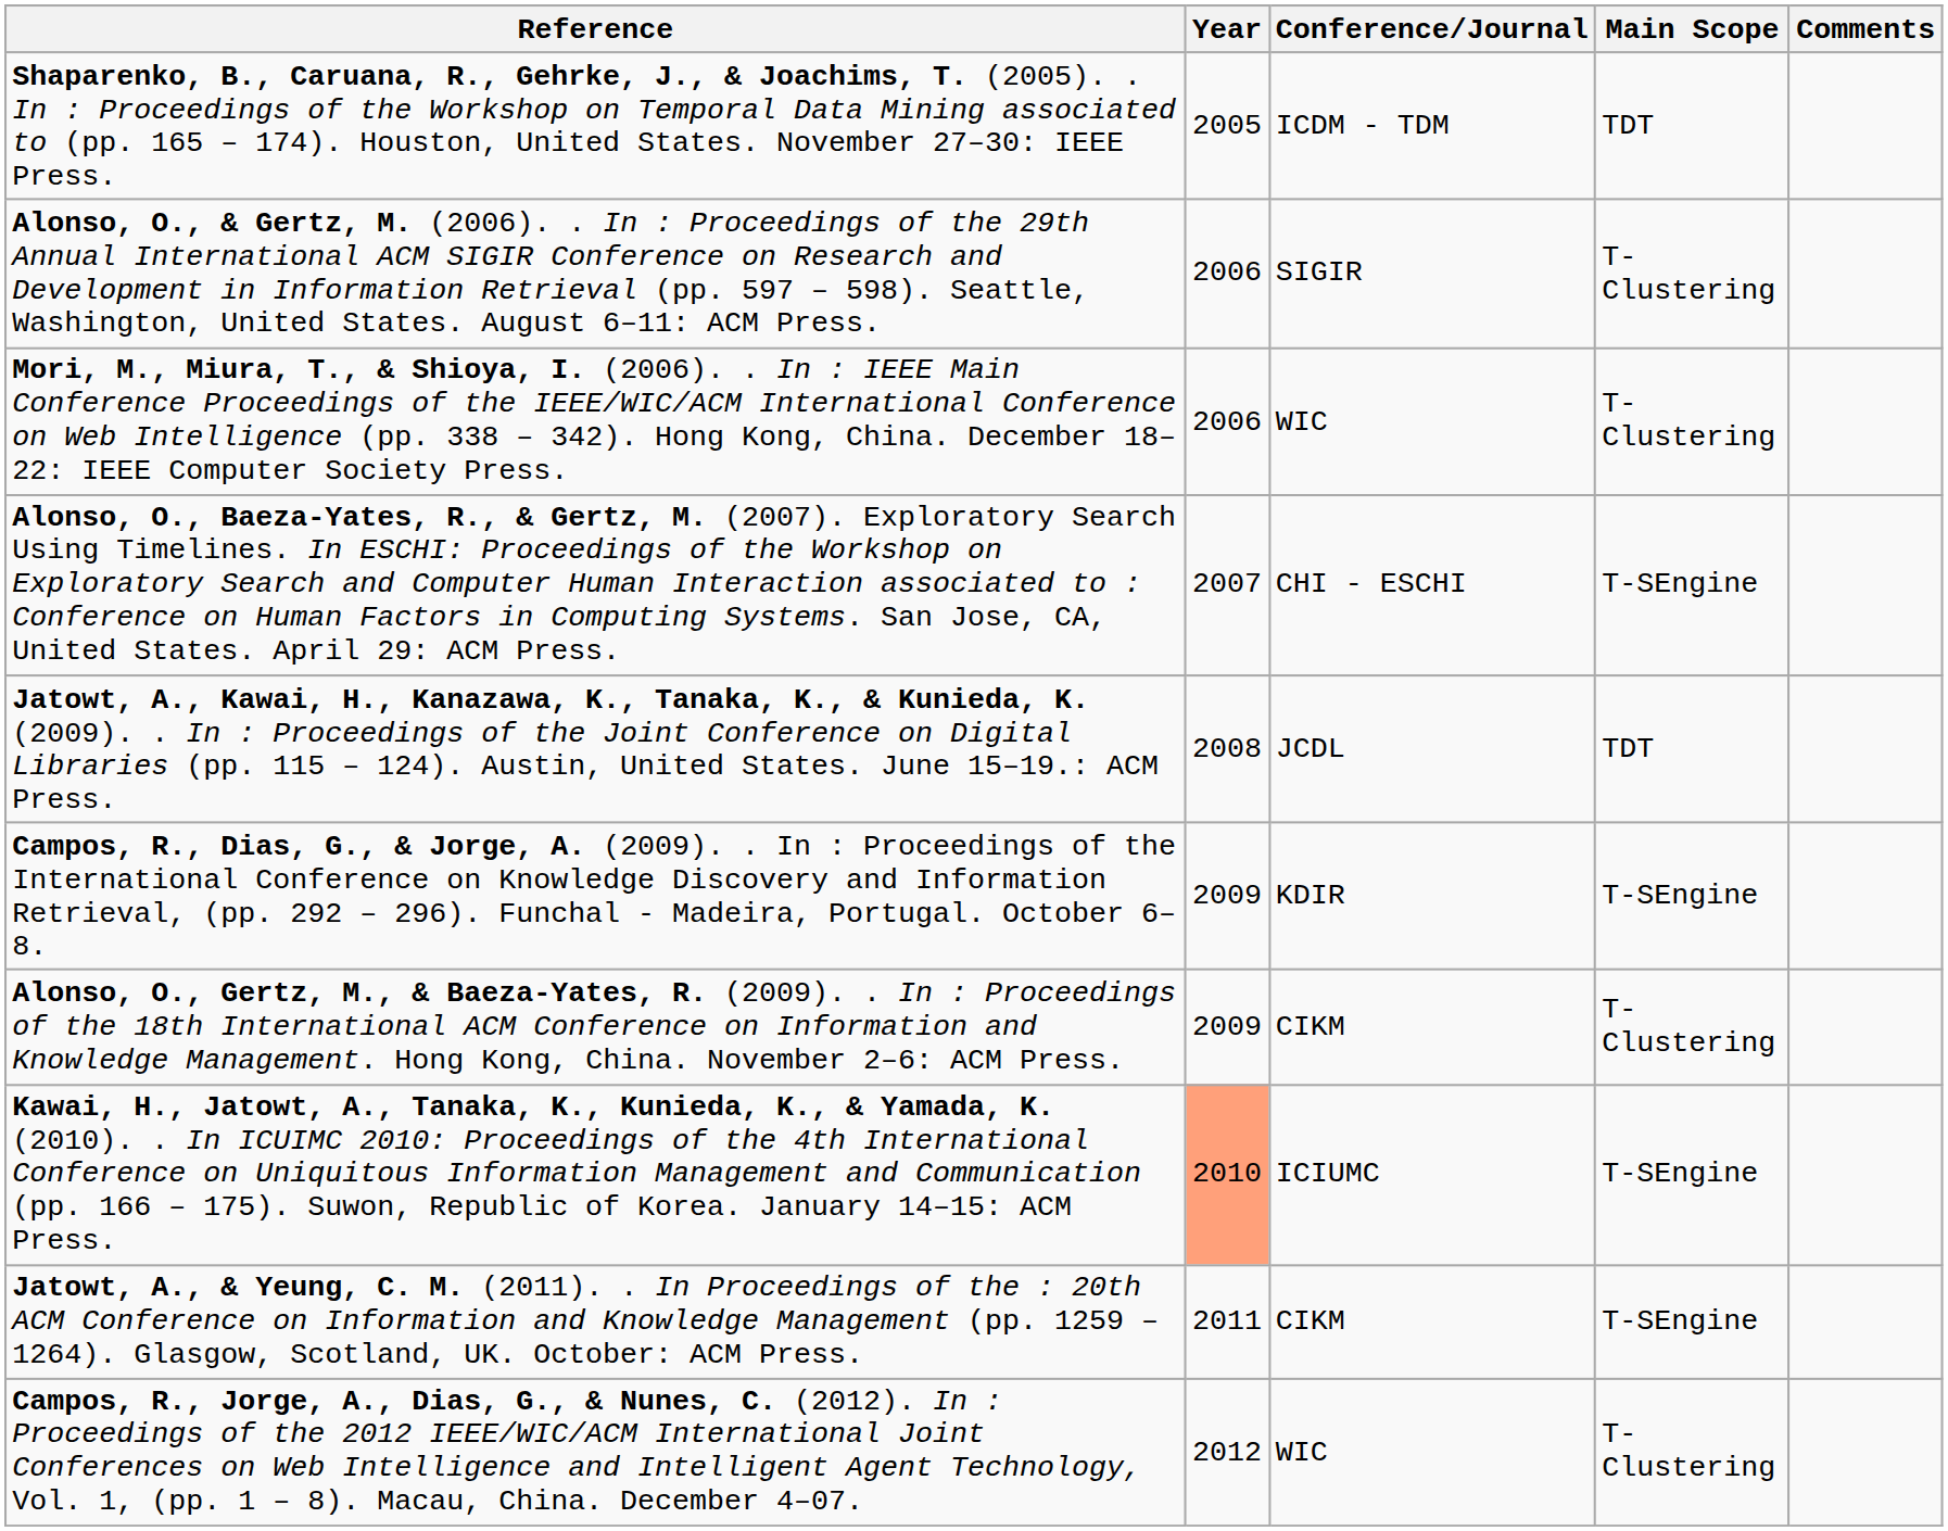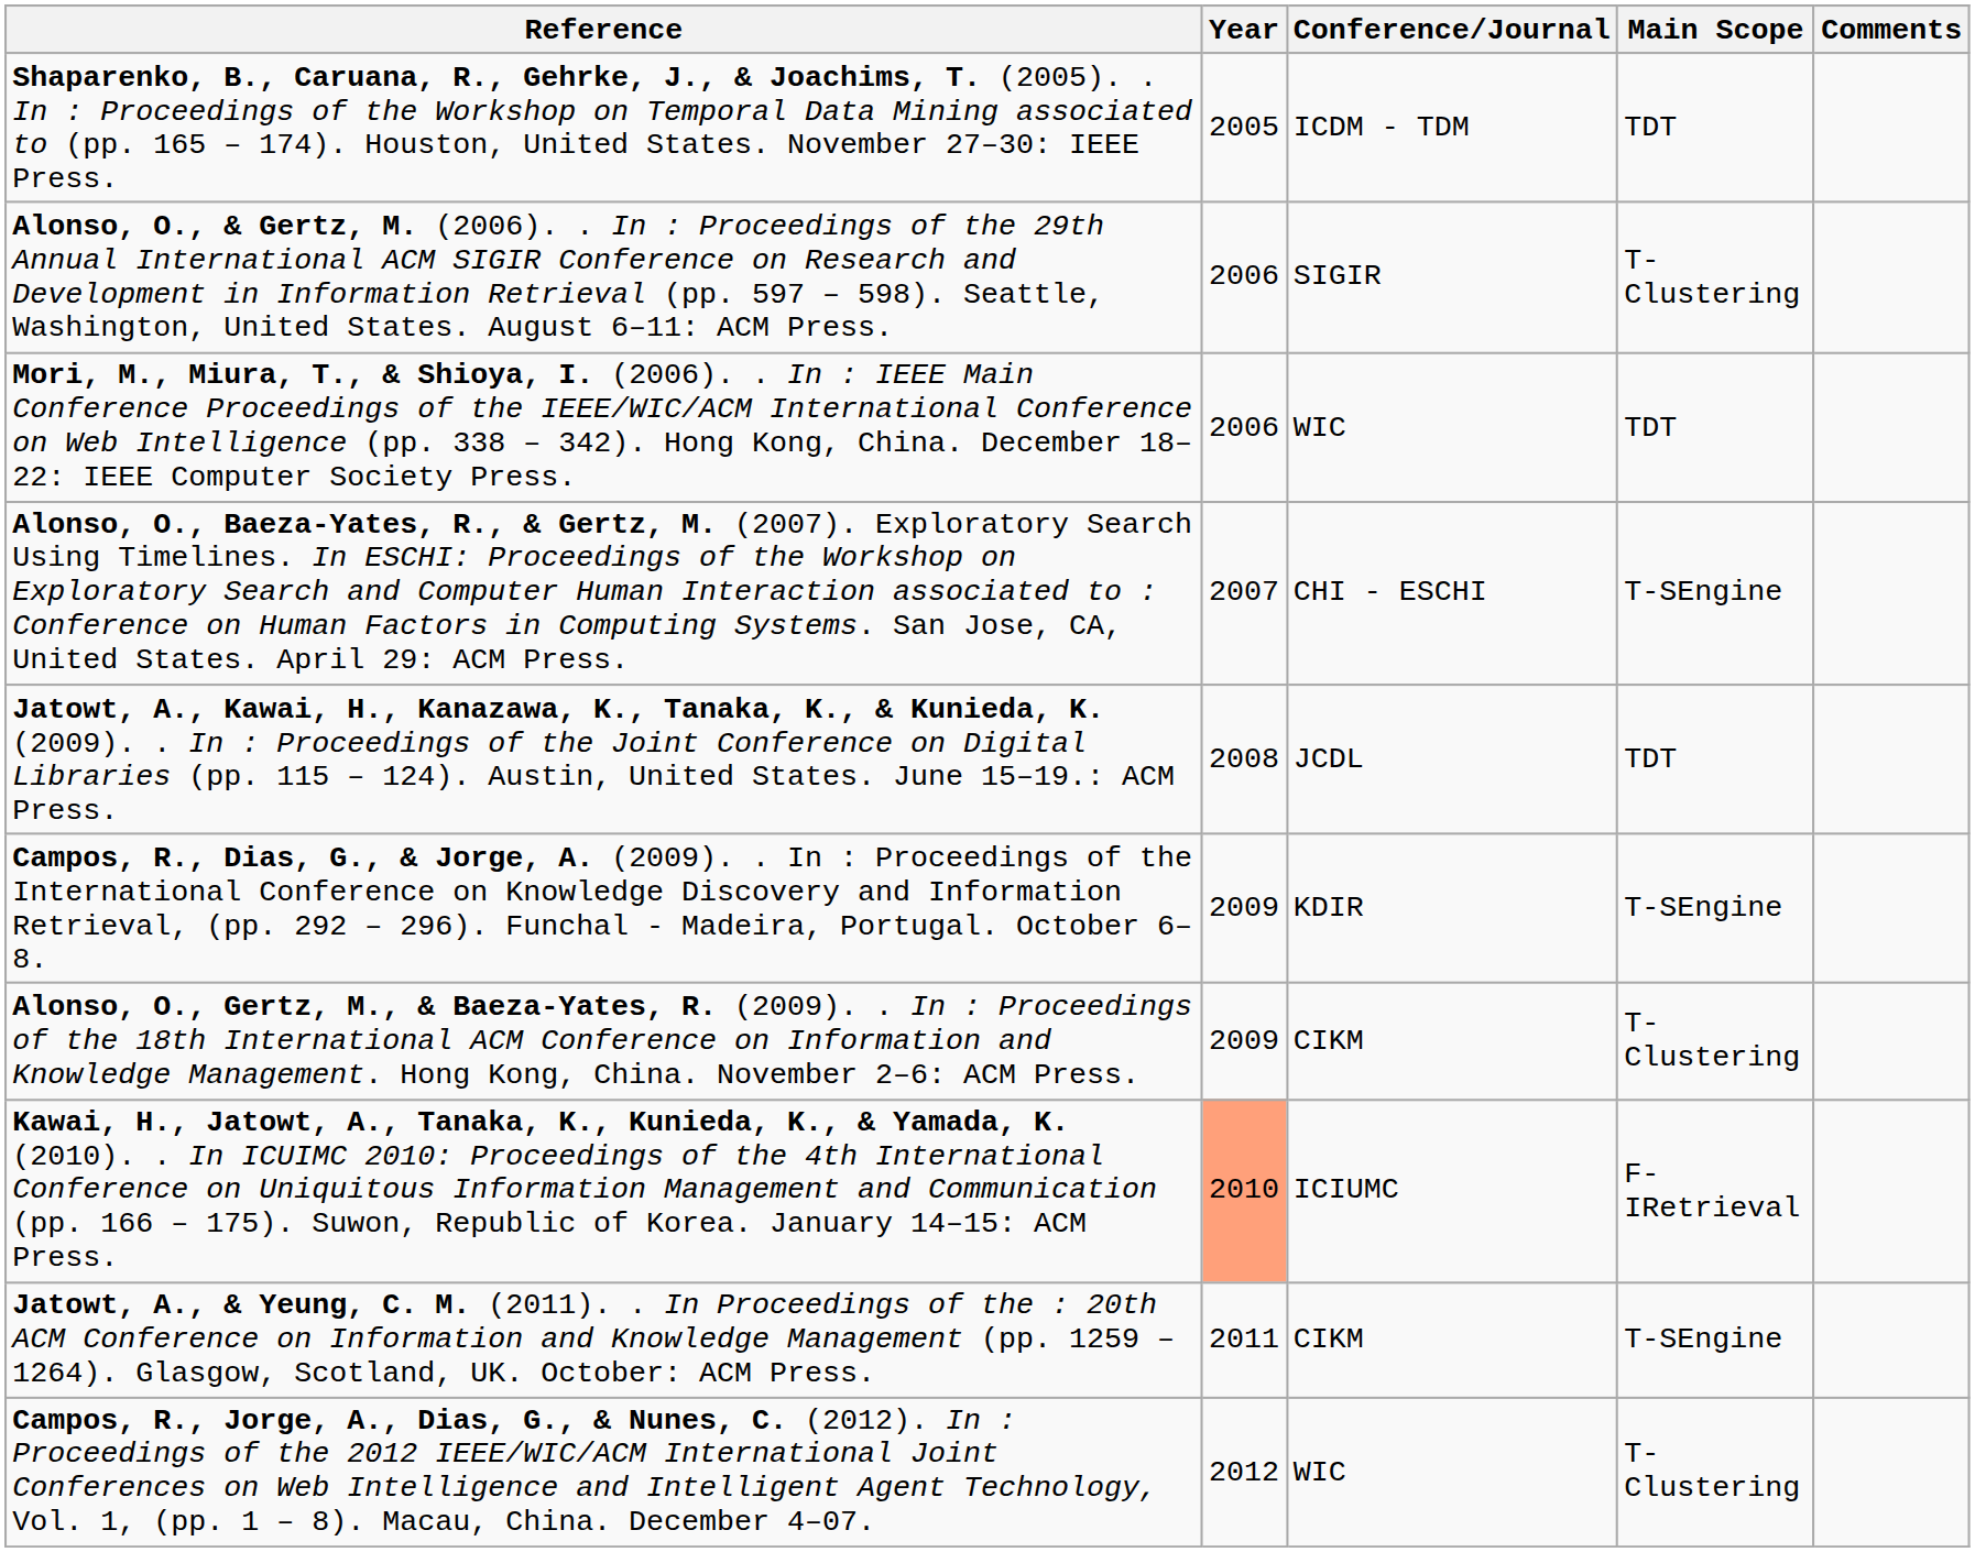row 4 | Main Scope: T-Clustering -> TDT
row 9 | Main Scope: T-SEngine -> F-IRetrieval
